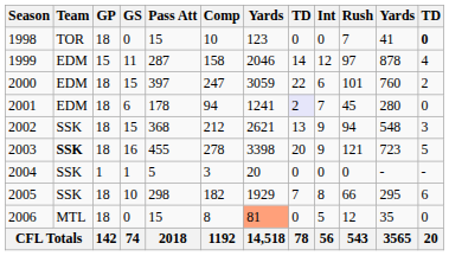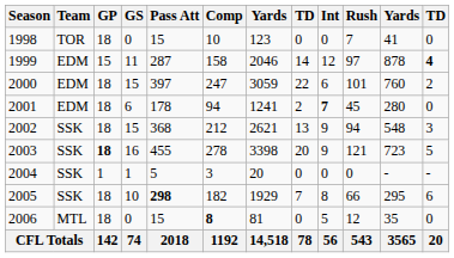1998 | column 12: bold -> normal
1999 | column 12: normal -> bold
2001 | column 8: lavender background -> no background
2001 | Int: normal -> bold
2003 | Team: bold -> normal
2003 | GP: normal -> bold
2005 | Pass Att: normal -> bold
2006 | Comp: normal -> bold
2006 | column 7: lightsalmon background -> no background
